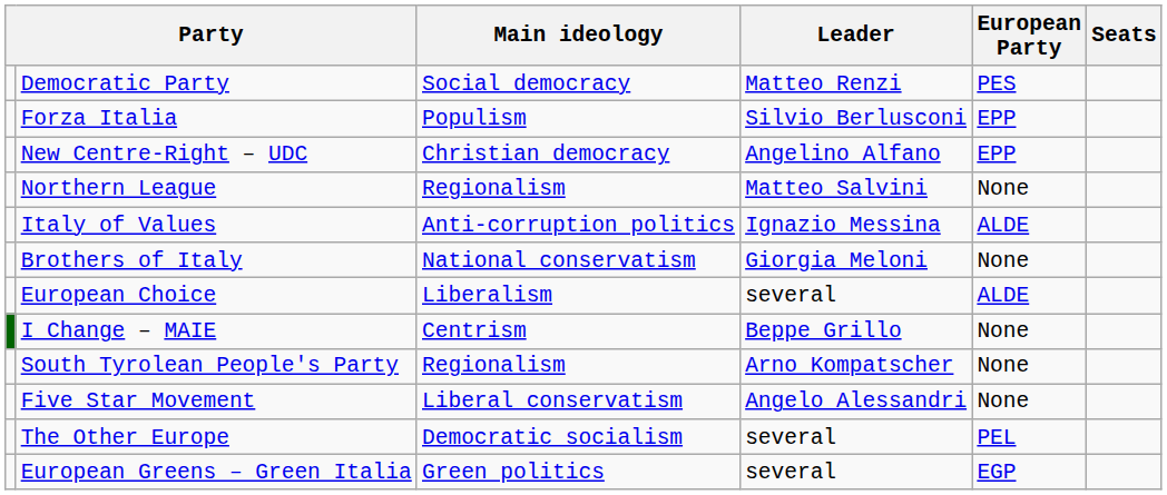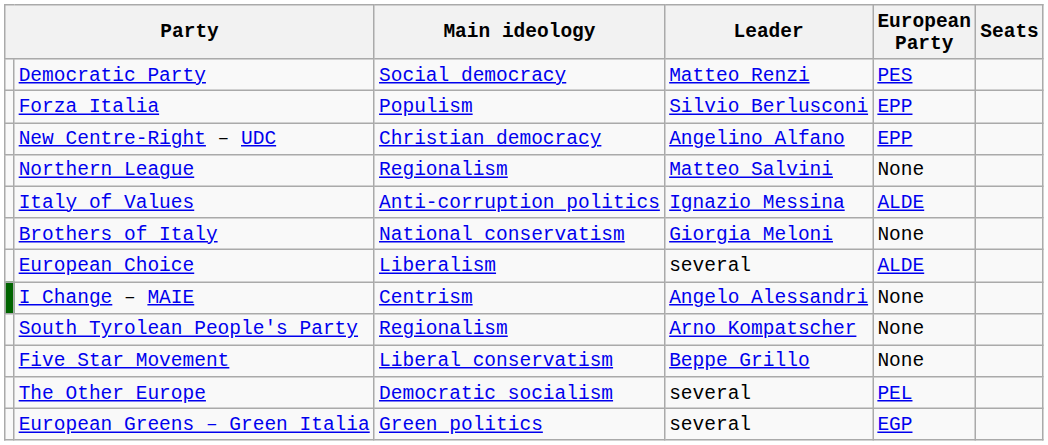I Change – MAIE | Leader: Beppe Grillo -> Angelo Alessandri
Five Star Movement | Leader: Angelo Alessandri -> Beppe Grillo
